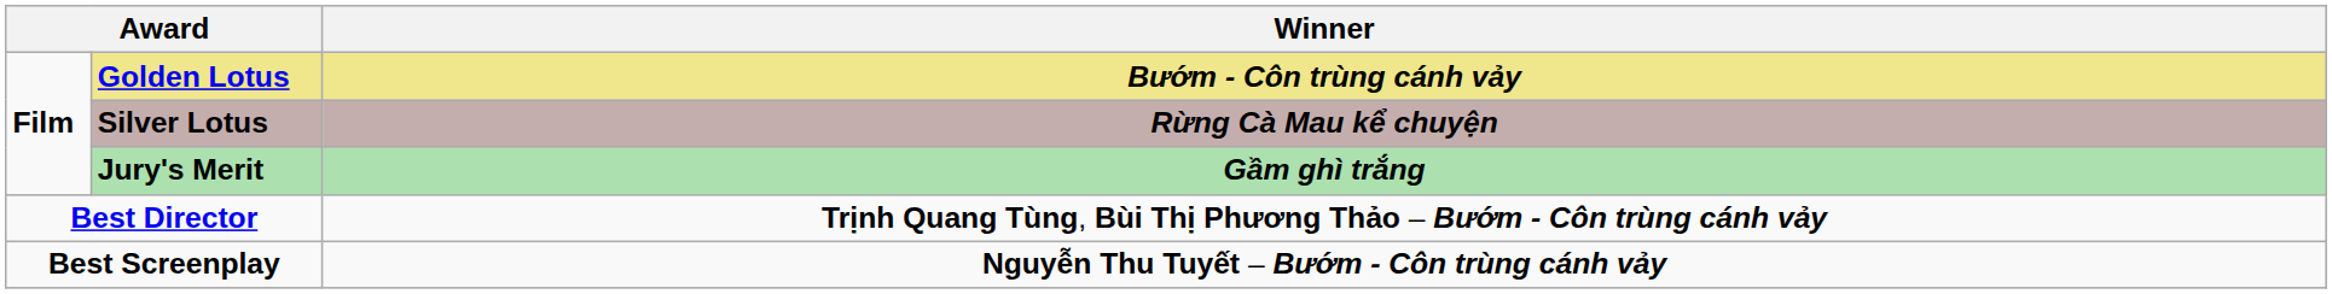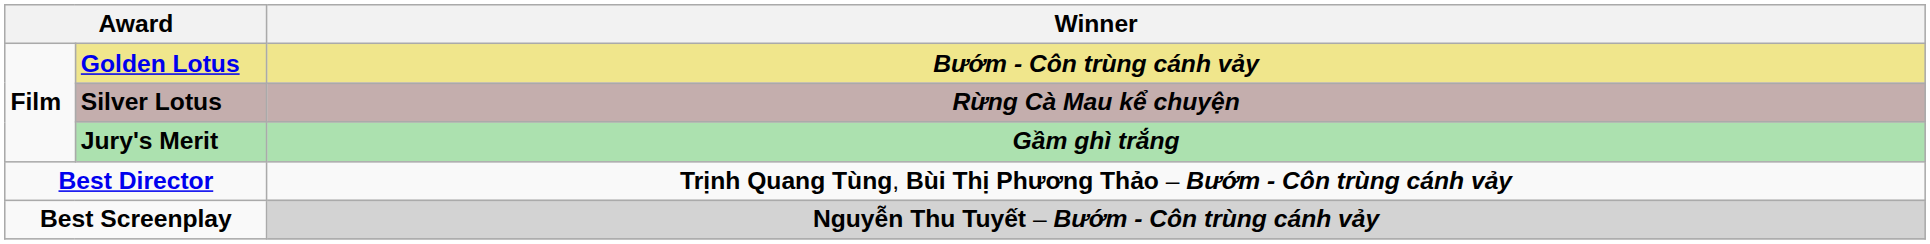Best Screenplay | Winner: no background -> lightgrey background
